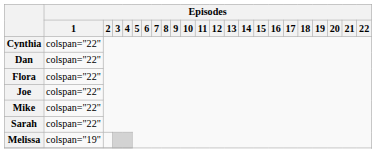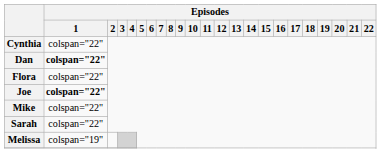Dan | Episodes / 1: normal -> bold
Joe | Episodes / 1: normal -> bold
